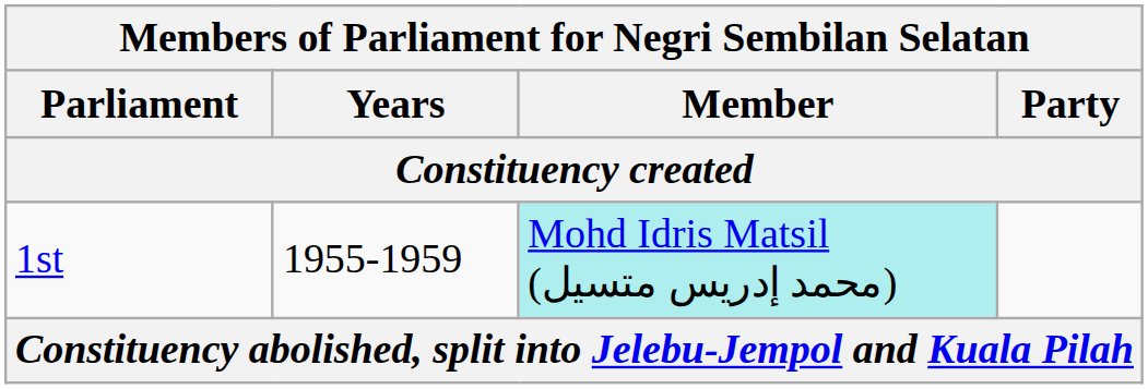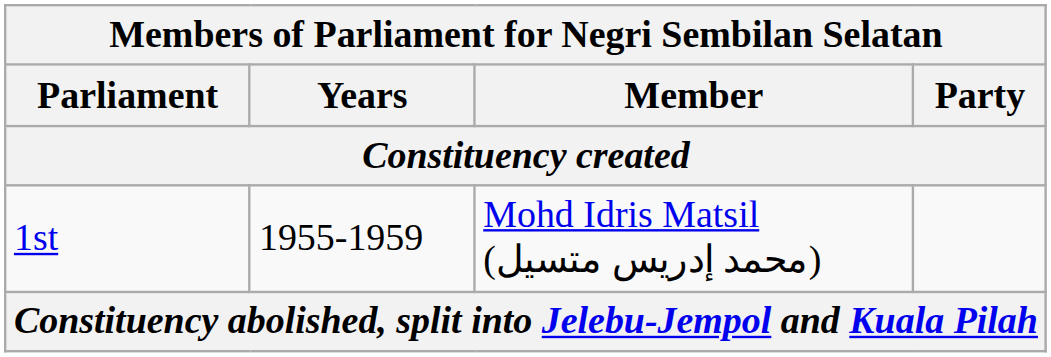1st | Member: paleturquoise background -> no background
